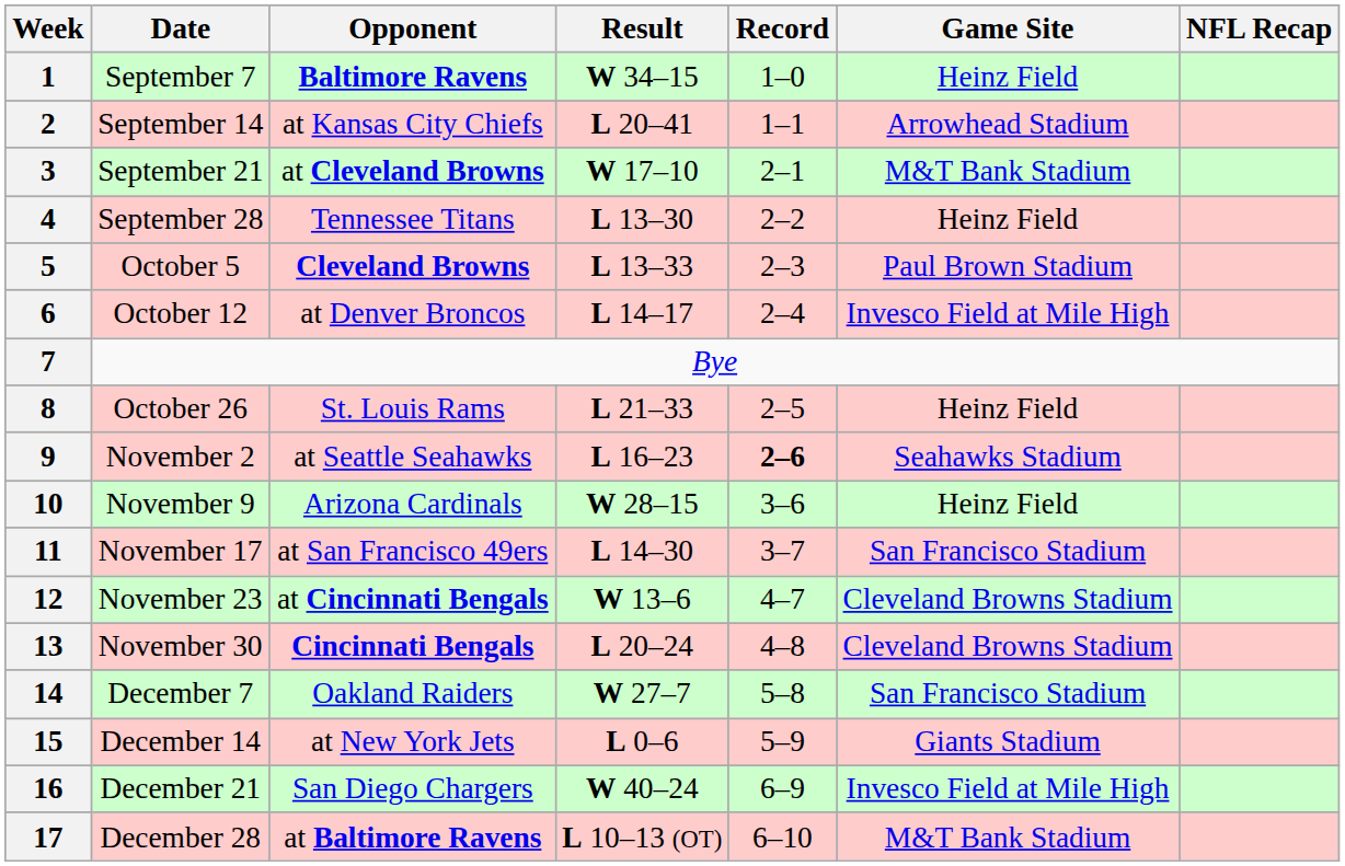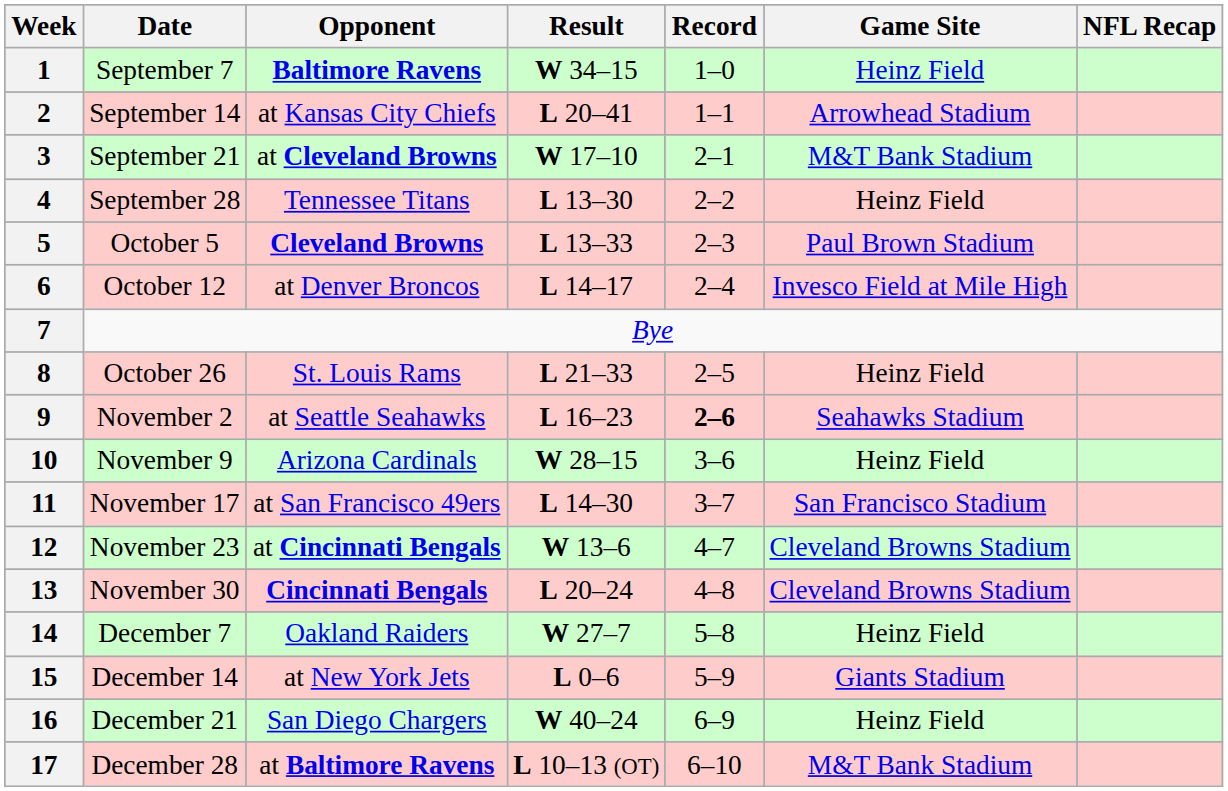14 | Game Site: San Francisco Stadium -> Heinz Field
16 | Game Site: Invesco Field at Mile High -> Heinz Field
